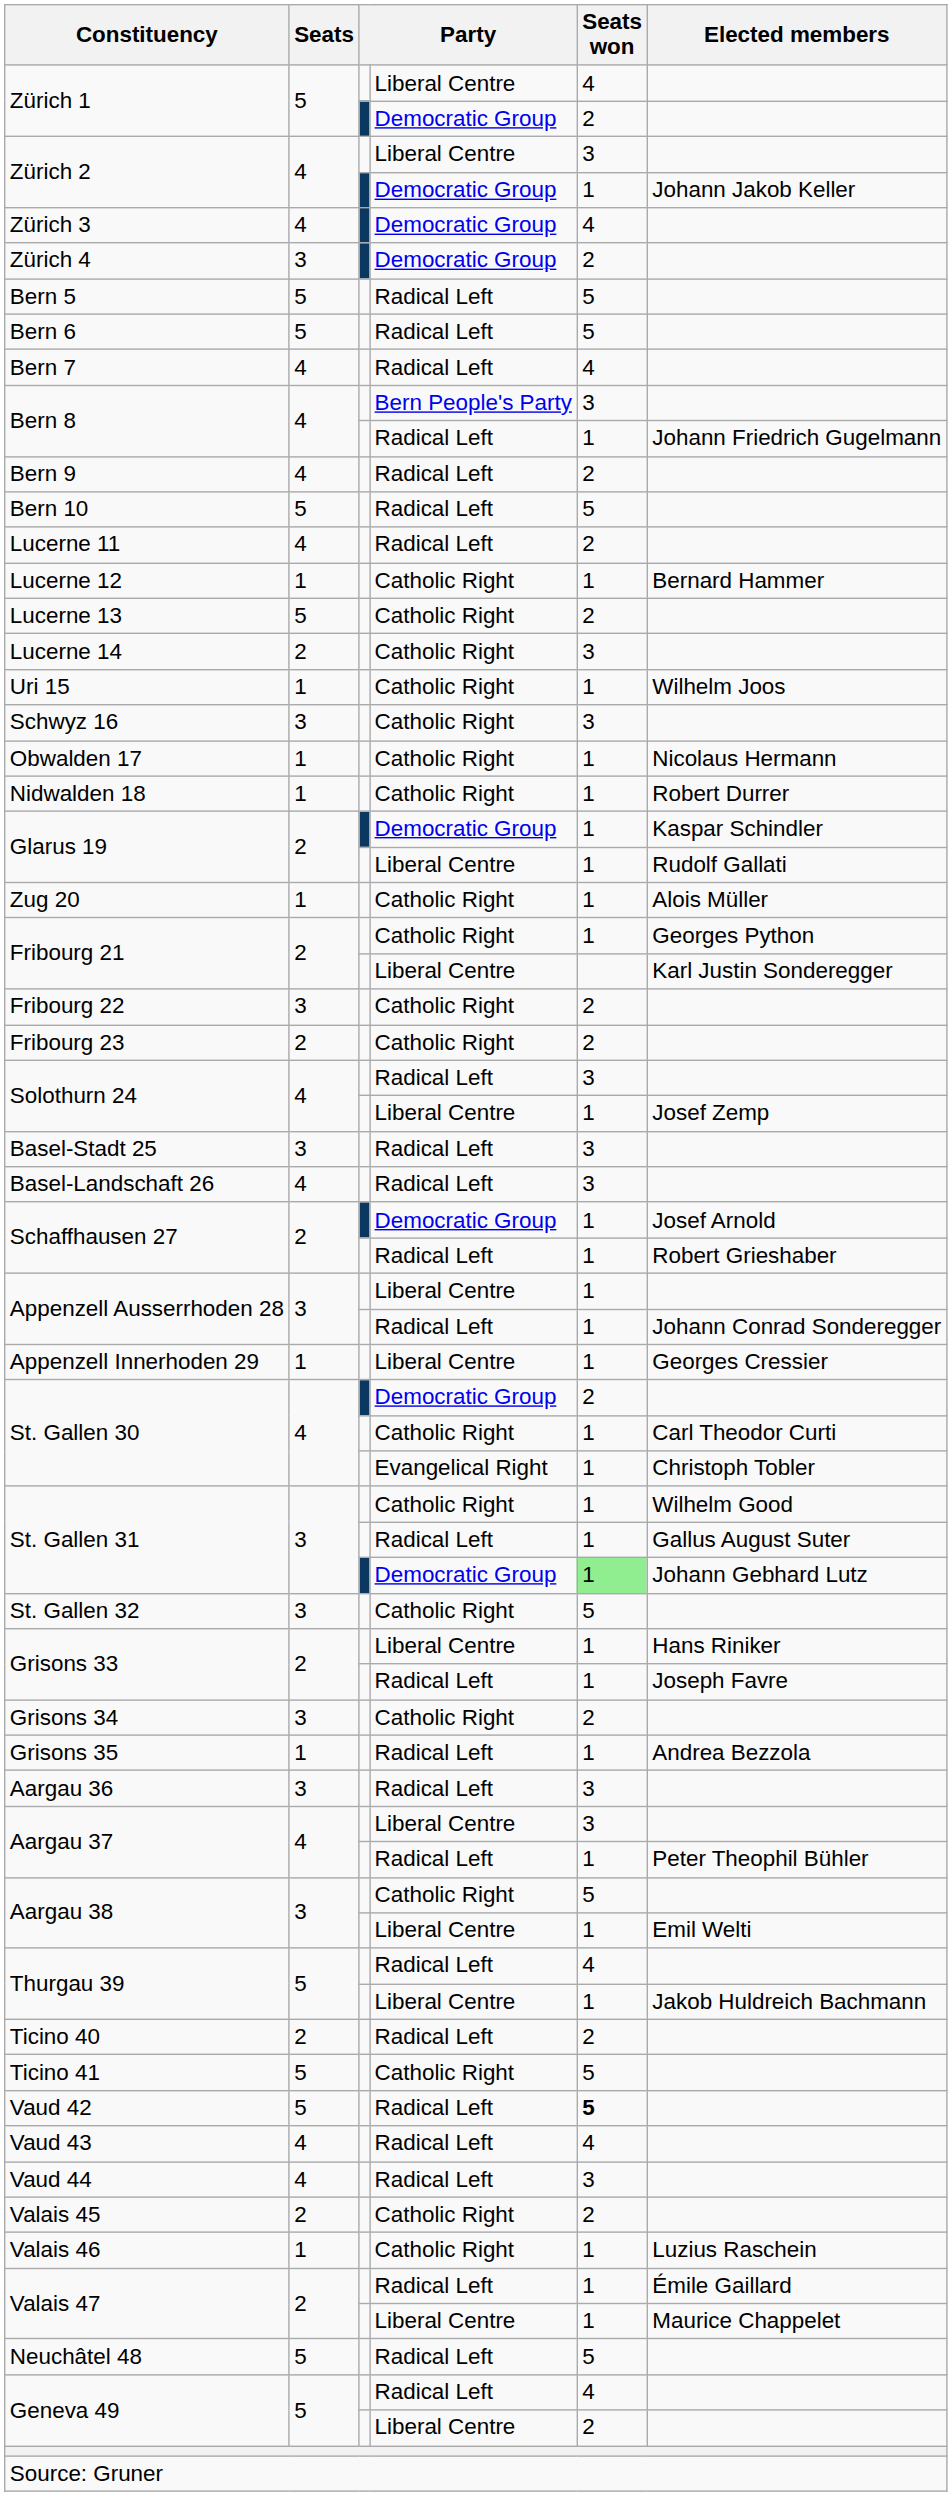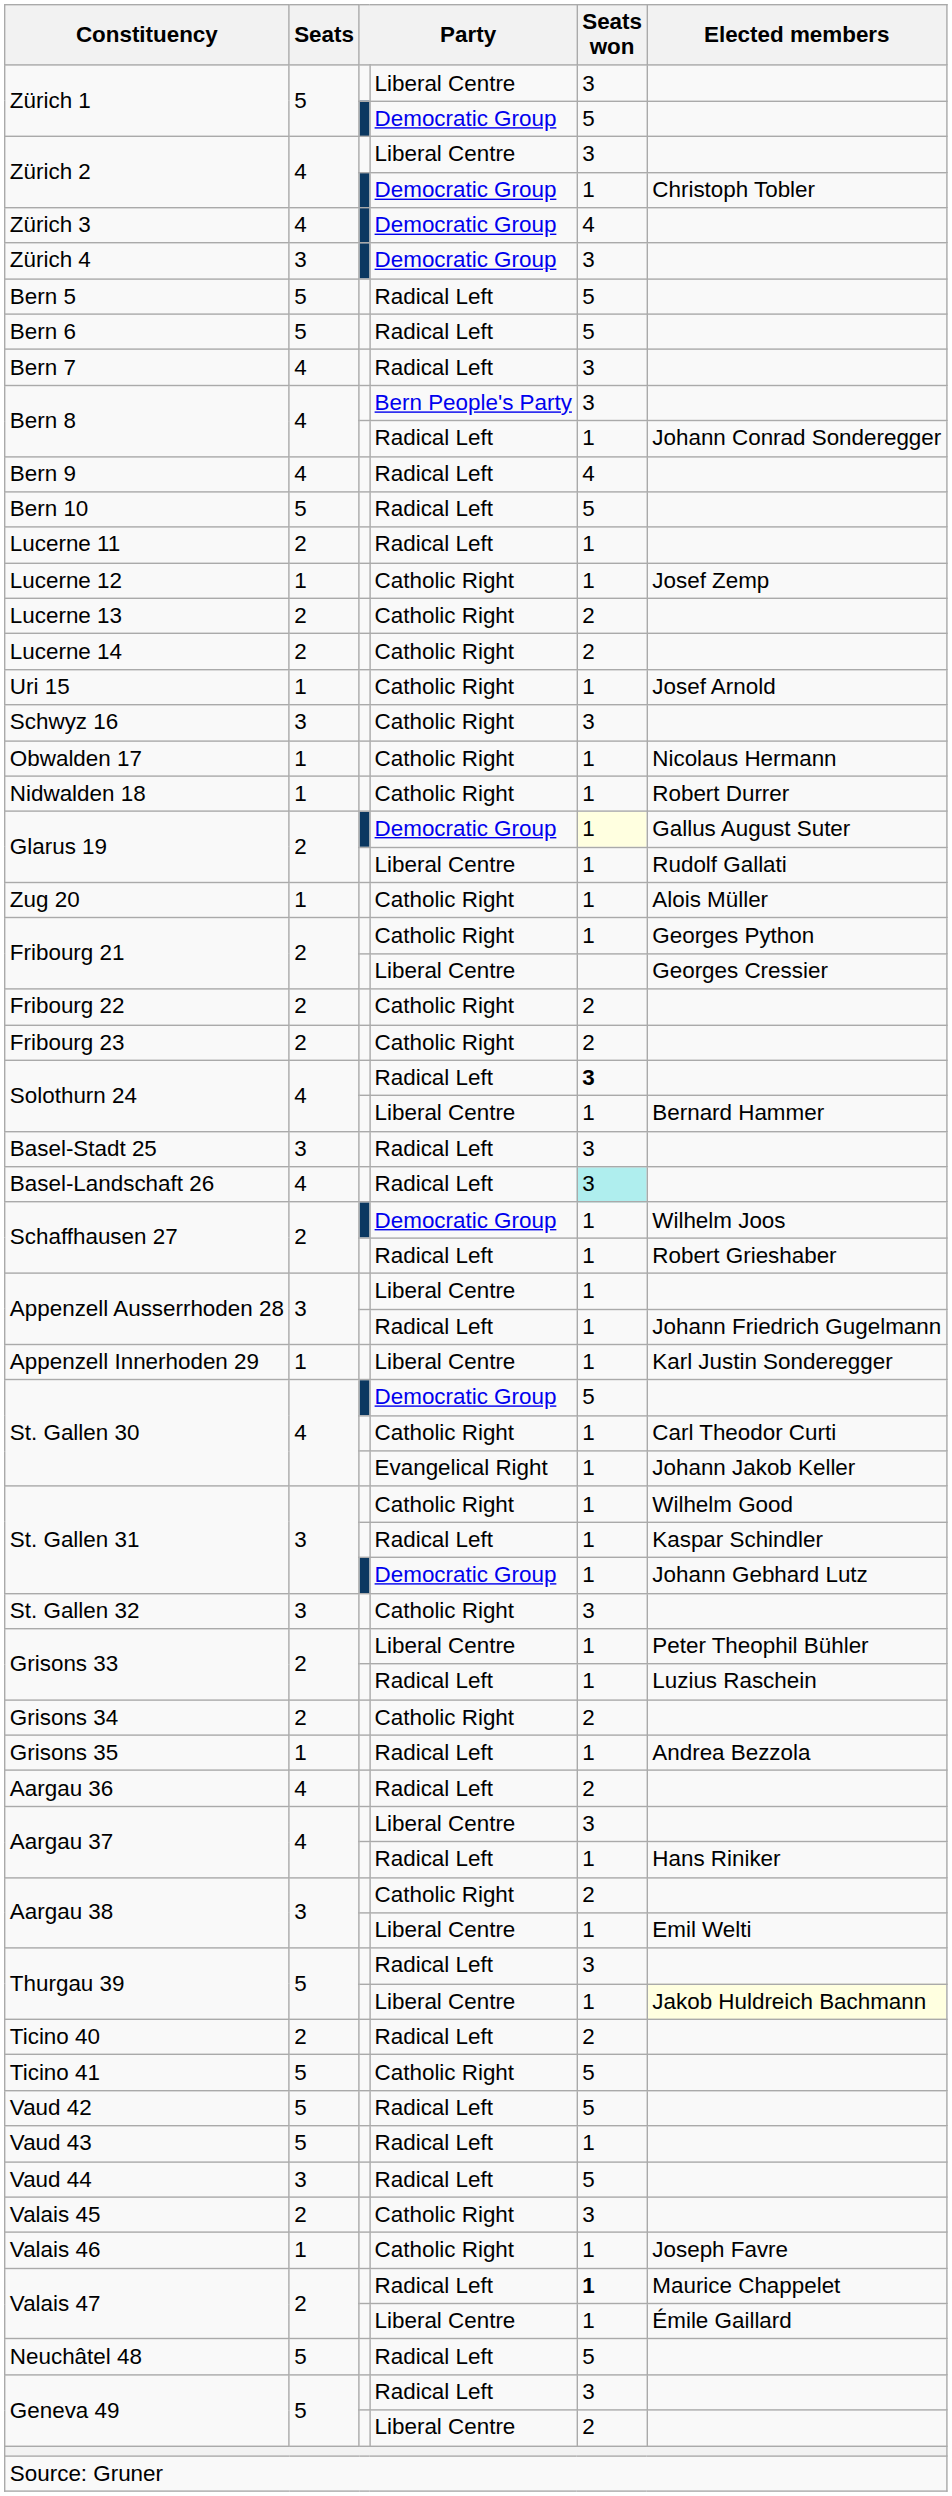Zürich 1 / Liberal Centre | Seats won: 4 -> 3
Zürich 1 / Democratic Group | Seats won: 2 -> 5
Zürich 2 / Democratic Group | Elected members: Johann Jakob Keller -> Christoph Tobler
Zürich 4 | Seats won: 2 -> 3
Bern 7 | Seats won: 4 -> 3
Bern 8 / Radical Left | Elected members: Johann Friedrich Gugelmann -> Johann Conrad Sonderegger
Bern 9 | Seats won: 2 -> 4
Lucerne 11 | Seats: 4 -> 2
Lucerne 11 | Seats won: 2 -> 1
Lucerne 12 | Elected members: Bernard Hammer -> Josef Zemp
Lucerne 13 | Seats: 5 -> 2
Lucerne 14 | Seats won: 3 -> 2
Uri 15 | Elected members: Wilhelm Joos -> Josef Arnold
Glarus 19 / Democratic Group | Seats won: no background -> lightyellow background
Glarus 19 / Democratic Group | Elected members: Kaspar Schindler -> Gallus August Suter
Fribourg 21 / Liberal Centre | Elected members: Karl Justin Sonderegger -> Georges Cressier
Fribourg 22 | Seats: 3 -> 2
Solothurn 24 / Radical Left | Seats won: normal -> bold
Solothurn 24 / Liberal Centre | Elected members: Josef Zemp -> Bernard Hammer
Basel-Landschaft 26 | Seats won: no background -> paleturquoise background
Schaffhausen 27 / Democratic Group | Elected members: Josef Arnold -> Wilhelm Joos
Appenzell Ausserrhoden 28 / Radical Left | Elected members: Johann Conrad Sonderegger -> Johann Friedrich Gugelmann
Appenzell Innerhoden 29 | Elected members: Georges Cressier -> Karl Justin Sonderegger
St. Gallen 30 / Democratic Group | Seats won: 2 -> 5
St. Gallen 30 / Evangelical Right | Elected members: Christoph Tobler -> Johann Jakob Keller
St. Gallen 31 / Radical Left | Elected members: Gallus August Suter -> Kaspar Schindler
St. Gallen 31 / Democratic Group | Seats won: lightgreen background -> no background
St. Gallen 32 | Seats won: 5 -> 3
Grisons 33 / Liberal Centre | Elected members: Hans Riniker -> Peter Theophil Bühler
Grisons 33 / Radical Left | Elected members: Joseph Favre -> Luzius Raschein
Grisons 34 | Seats: 3 -> 2
Aargau 36 | Seats: 3 -> 4
Aargau 36 | Seats won: 3 -> 2
Aargau 37 / Radical Left | Elected members: Peter Theophil Bühler -> Hans Riniker
Aargau 38 / Catholic Right | Seats won: 5 -> 2
Thurgau 39 / Radical Left | Seats won: 4 -> 3
Thurgau 39 / Liberal Centre | Elected members: no background -> lightyellow background
Vaud 42 | Seats won: bold -> normal
Vaud 43 | Seats: 4 -> 5
Vaud 43 | Seats won: 4 -> 1
Vaud 44 | Seats: 4 -> 3
Vaud 44 | Seats won: 3 -> 5
Valais 45 | Seats won: 2 -> 3
Valais 46 | Elected members: Luzius Raschein -> Joseph Favre
Valais 47 / Radical Left | Seats won: normal -> bold
Valais 47 / Radical Left | Elected members: Émile Gaillard -> Maurice Chappelet
Valais 47 / Liberal Centre | Elected members: Maurice Chappelet -> Émile Gaillard
Geneva 49 / Radical Left | Seats won: 4 -> 3
